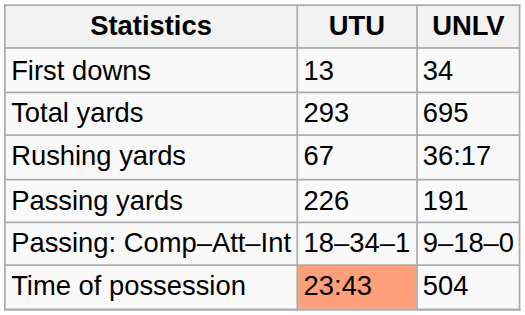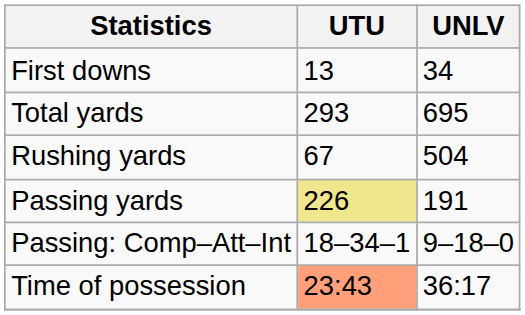Rushing yards | UNLV: 36:17 -> 504
Passing yards | UTU: no background -> khaki background
Time of possession | UNLV: 504 -> 36:17
